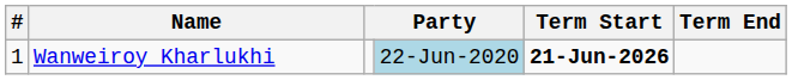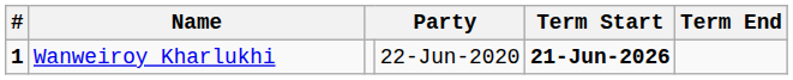Wanweiroy Kharlukhi | #: normal -> bold
Wanweiroy Kharlukhi | column 4: lightblue background -> no background
